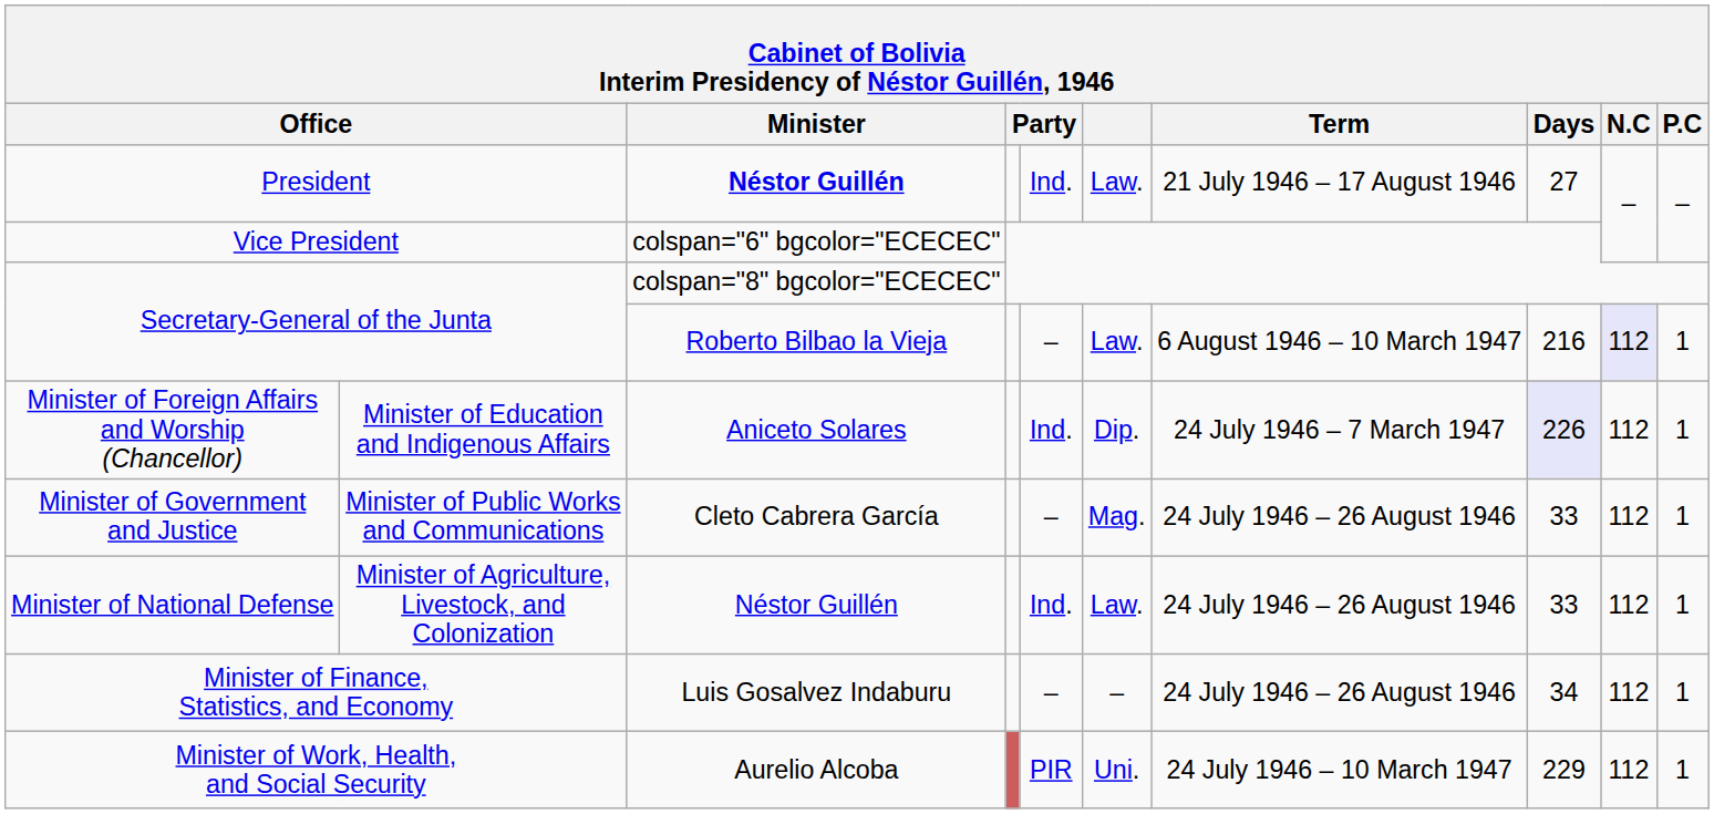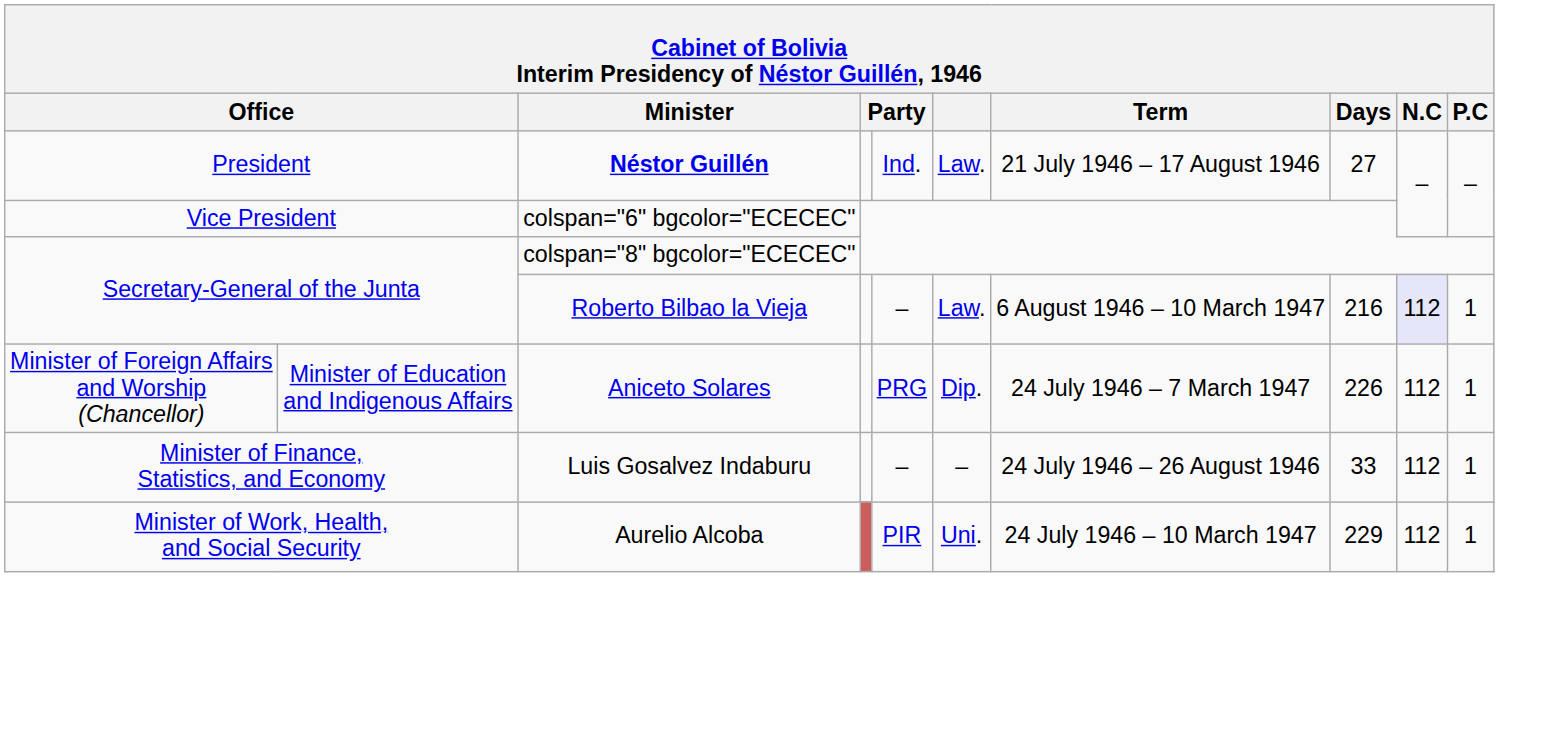Minister of Foreign Affairs and Worship (Chancellor) | column 5: Ind. -> PRG
Minister of Foreign Affairs and Worship (Chancellor) | Days: lavender background -> no background
- row: Minister of Government and Justice | Minister of Public Works and Communications | Cleto Cabrera García | – | Mag. | 24 July 1946 – 26 August 1946 | 33 | 112 | 1
- row: Minister of National Defense | Minister of Agriculture, Livestock, and Colonization | Néstor Guillén | Ind. | Law. | 24 July 1946 – 26 August 1946 | 33 | 112 | 1
Minister of Finance, Statistics, and Economy | Days: 34 -> 33
